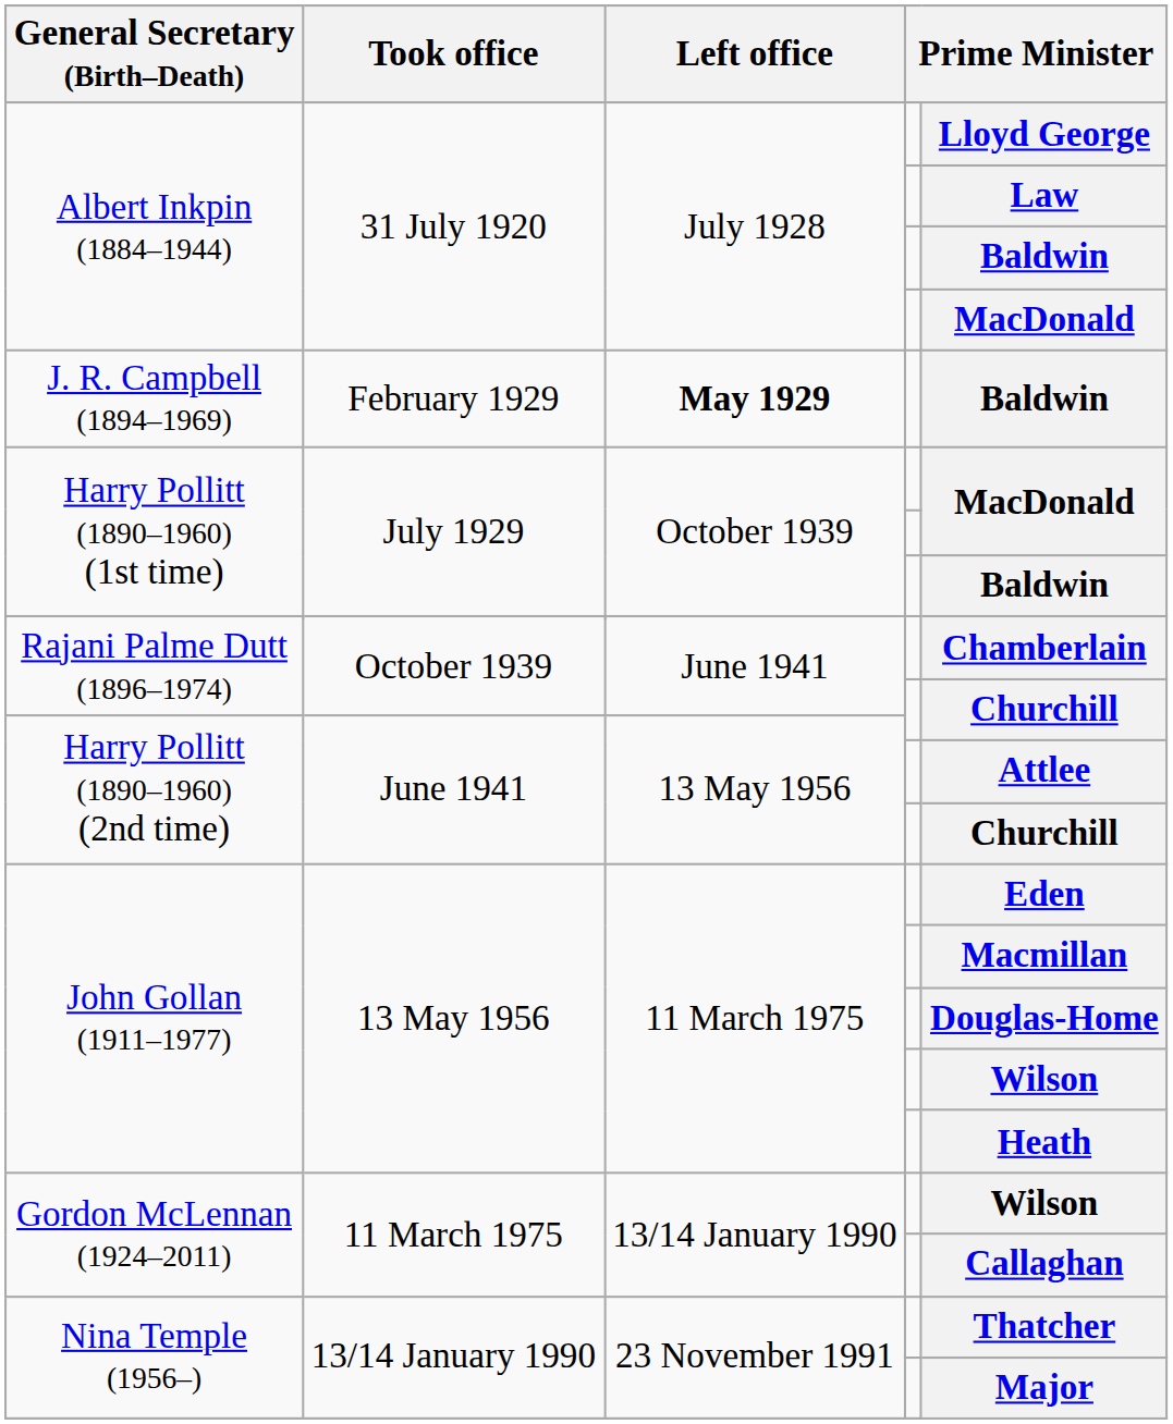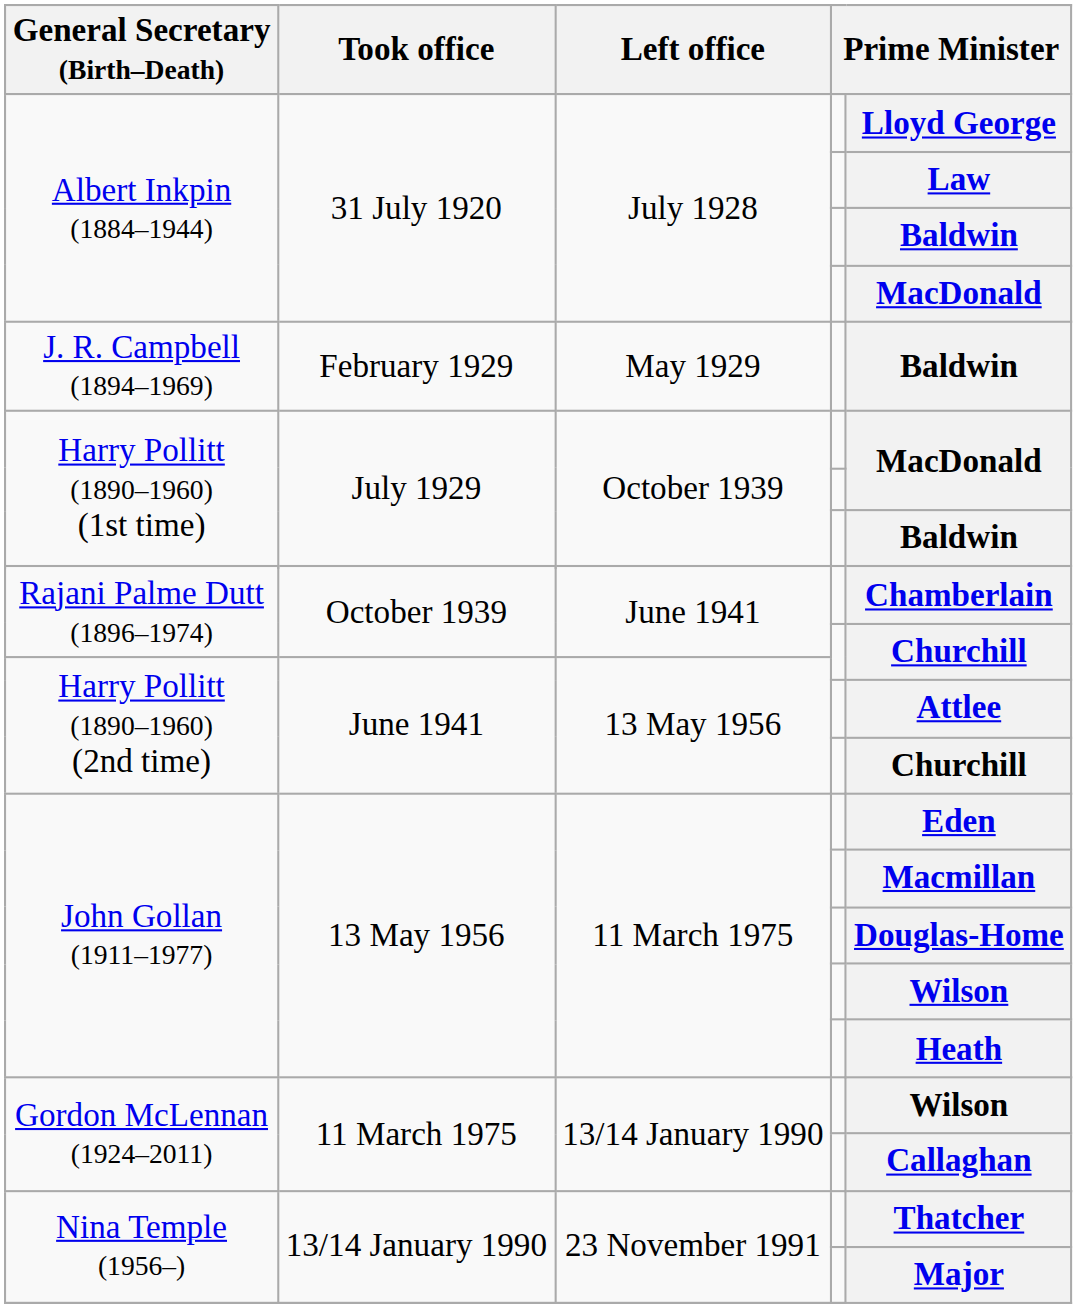J. R. Campbell (1894–1969) | Left office: bold -> normal
